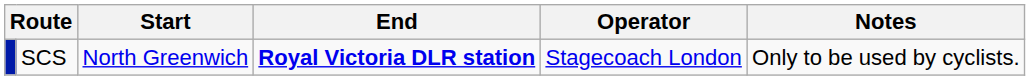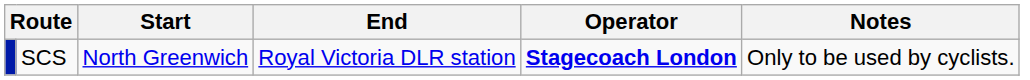SCS | End: bold -> normal
SCS | Operator: normal -> bold
